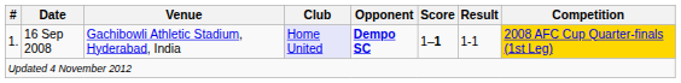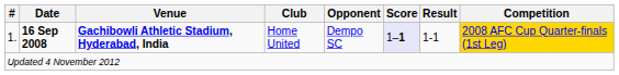1. | Date: normal -> bold
1. | Venue: normal -> bold
1. | Club: lavender background -> no background
1. | Opponent: bold -> normal
1. | Score: no background -> lavender background
